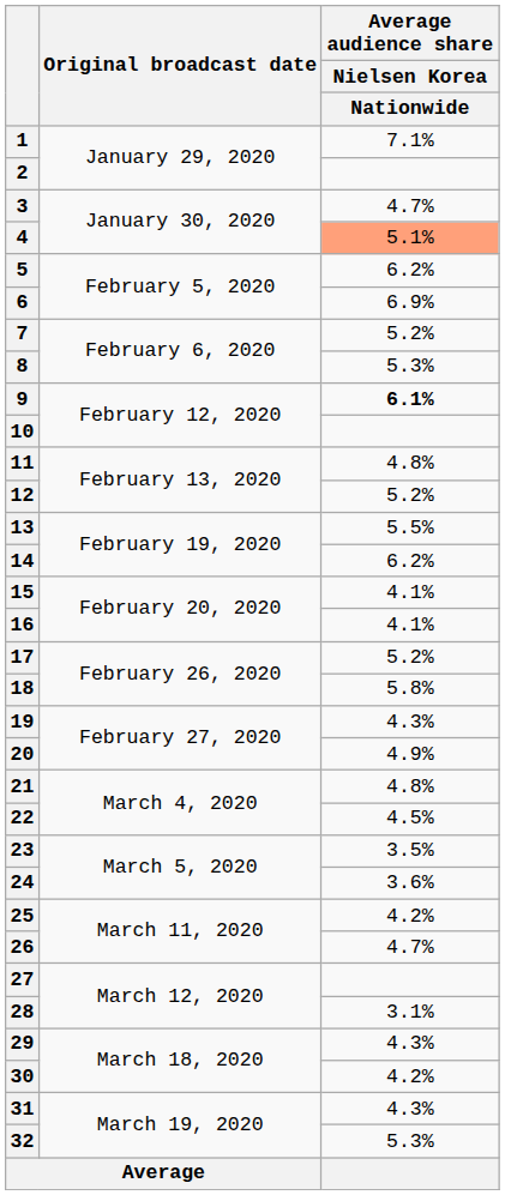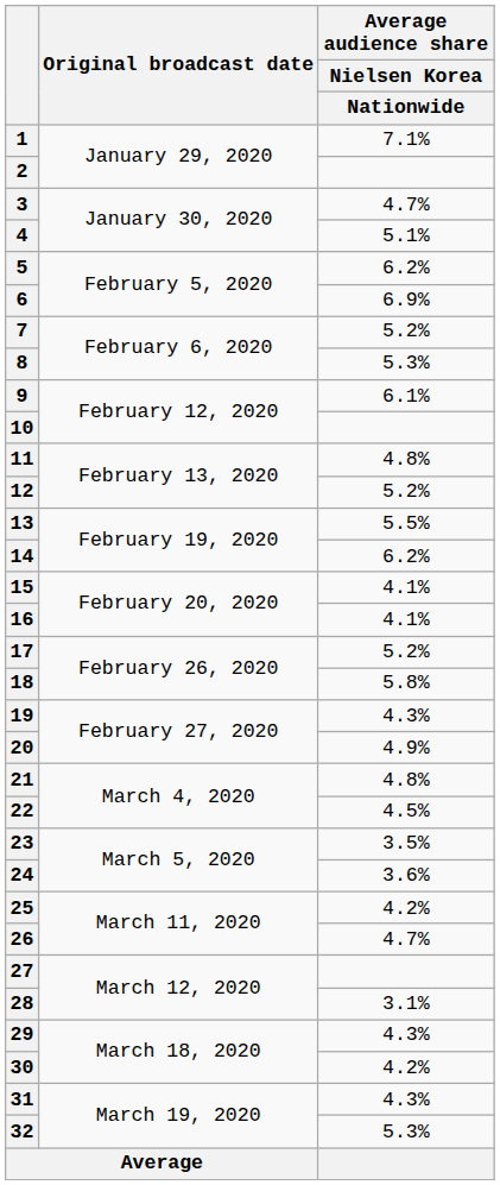4 | Average audience share / Nielsen Korea / Nationwide: lightsalmon background -> no background
9 | Average audience share / Nielsen Korea / Nationwide: bold -> normal
